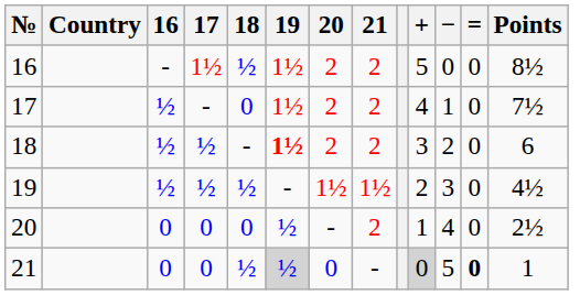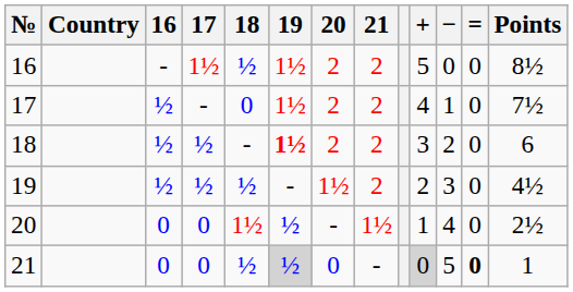row 5 | 21: 1½ -> 2
row 6 | 18: 0 -> 1½
row 6 | 21: 2 -> 1½
